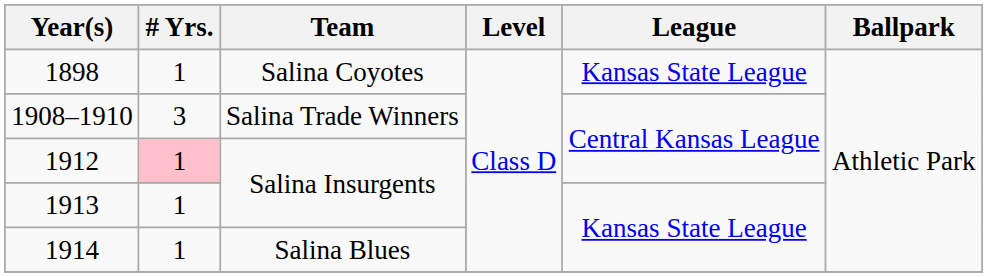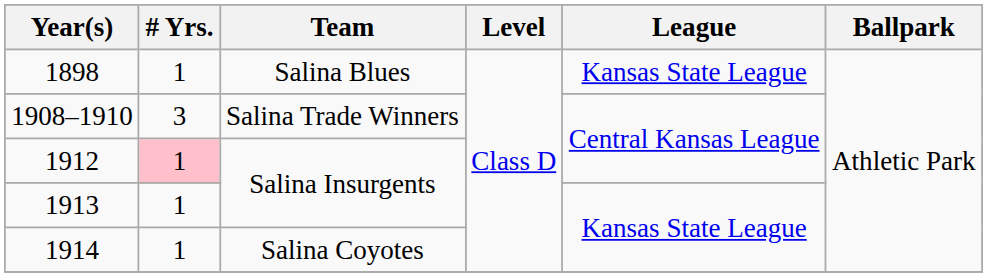1898 | Team: Salina Coyotes -> Salina Blues
1914 | Team: Salina Blues -> Salina Coyotes
